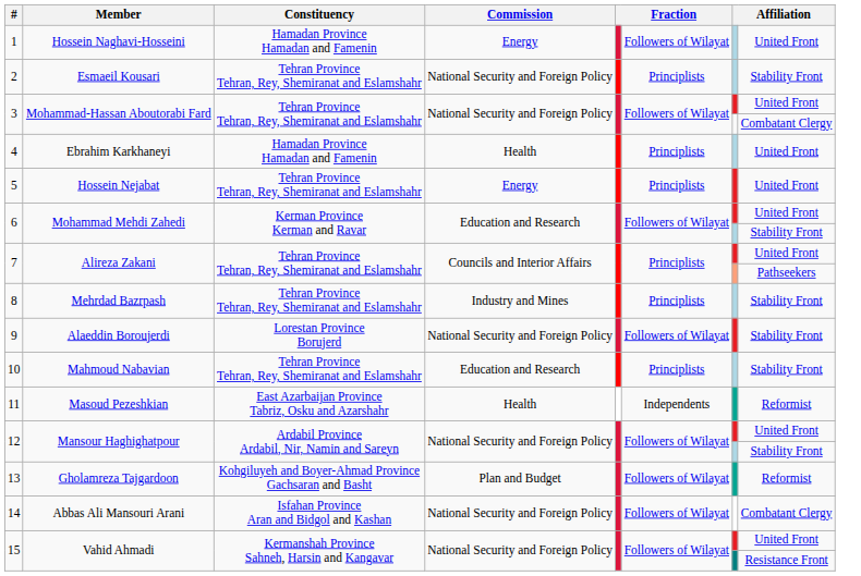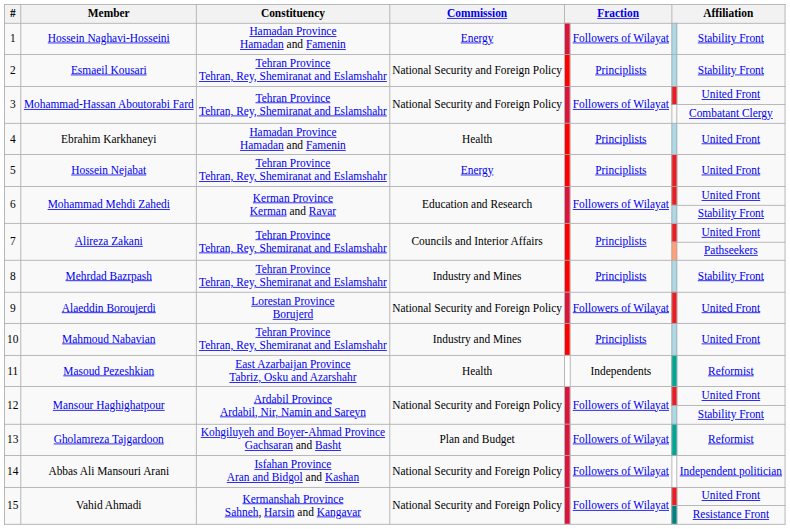1 | column 8: United Front -> Stability Front
9 | column 8: Stability Front -> United Front
10 | Commission: Education and Research -> Industry and Mines
10 | column 8: Stability Front -> United Front
14 | column 8: Combatant Clergy -> Independent politician
